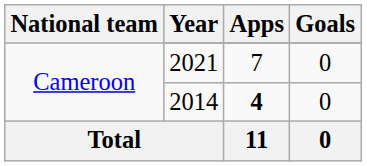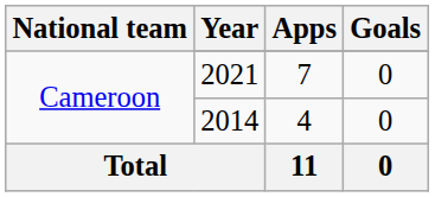2014 | Apps: bold -> normal
